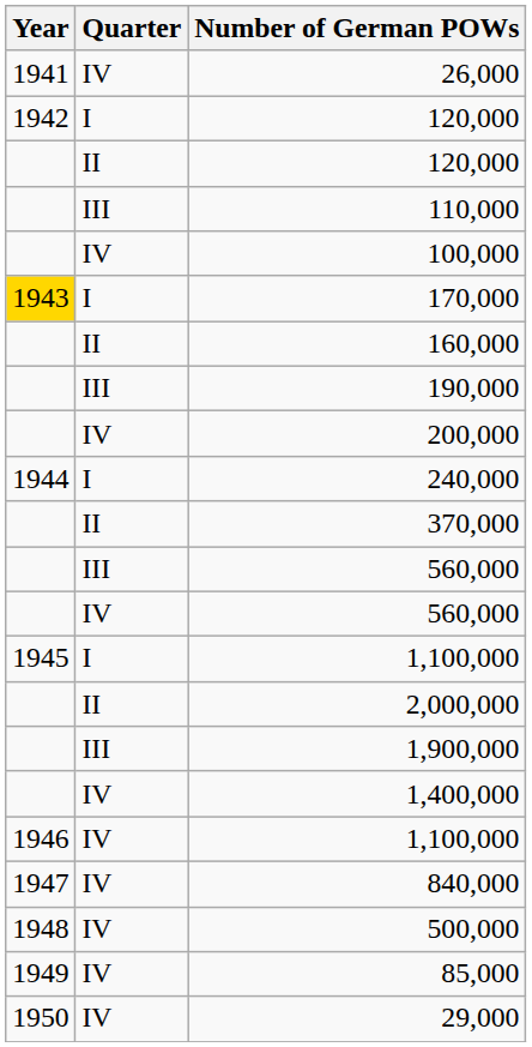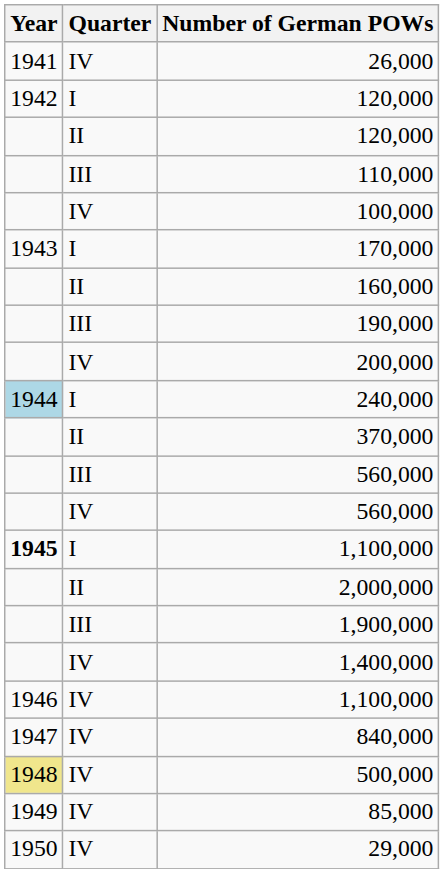170,000 | Year: gold background -> no background
240,000 | Year: no background -> lightblue background
I / 1,100,000 | Year: normal -> bold
500,000 | Year: no background -> khaki background
